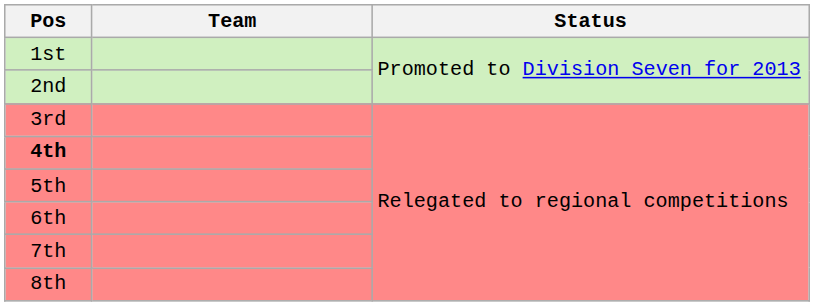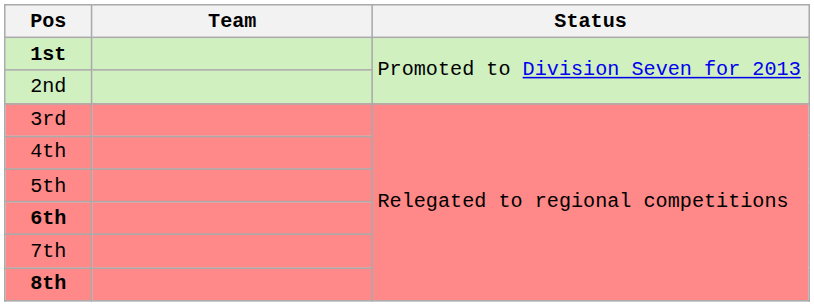1st | Pos: normal -> bold
4th | Pos: bold -> normal
6th | Pos: normal -> bold
8th | Pos: normal -> bold
